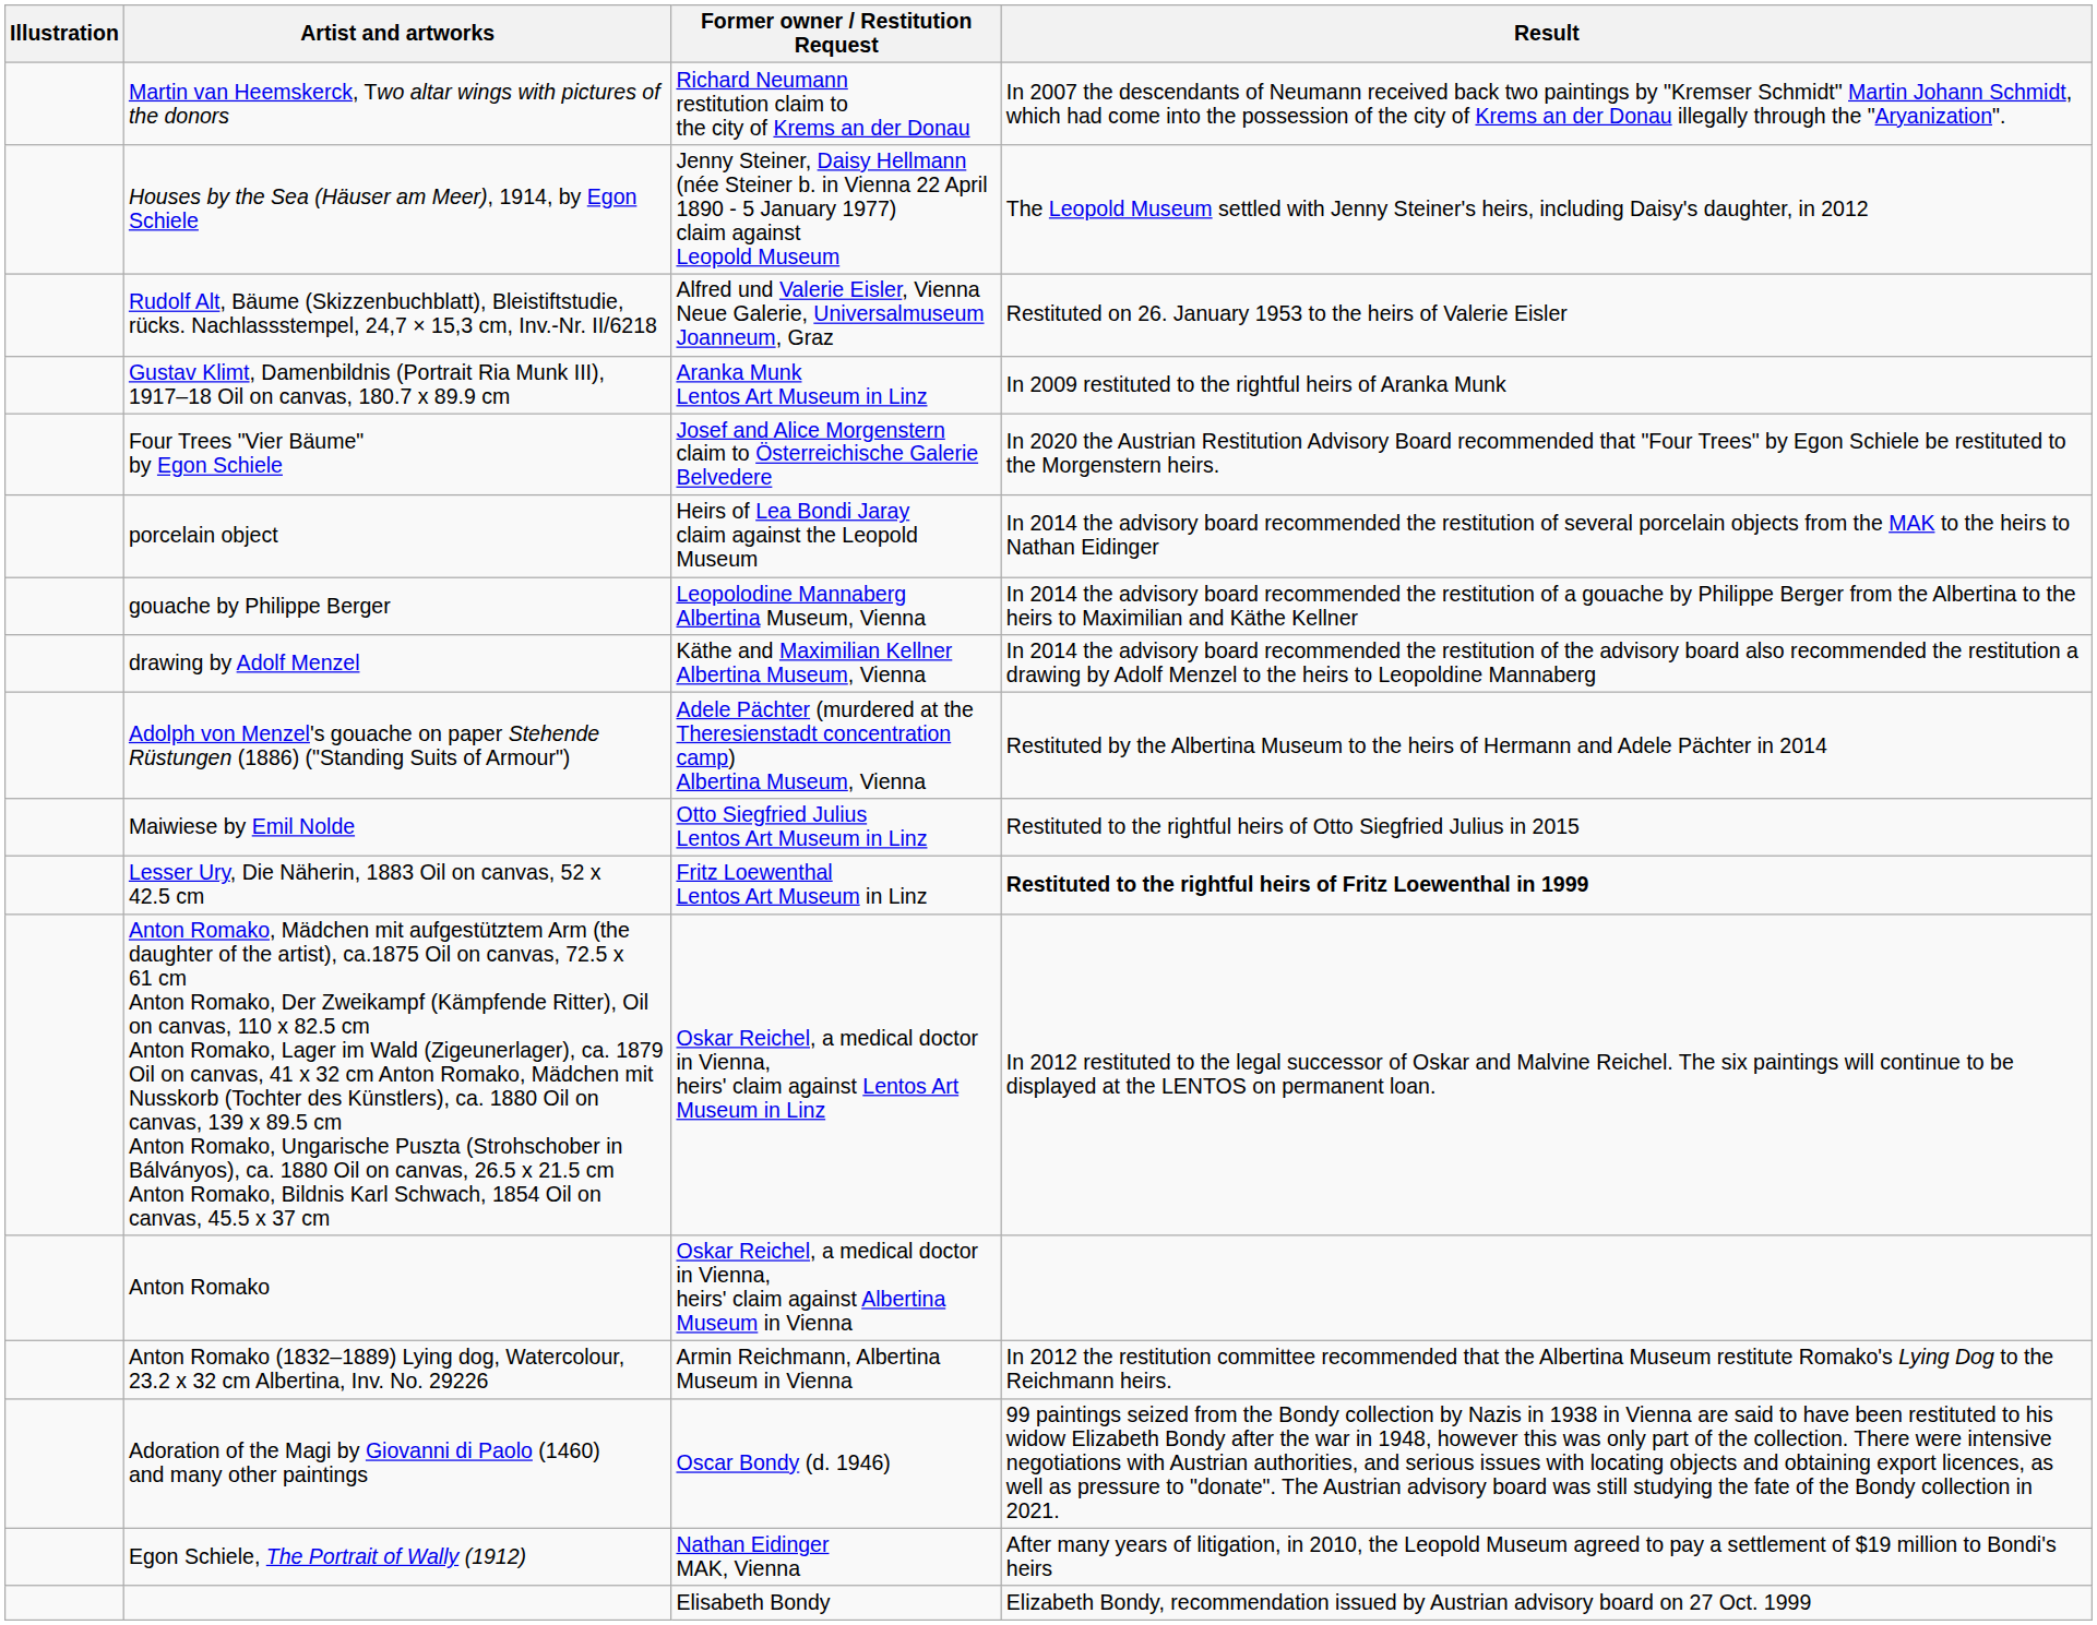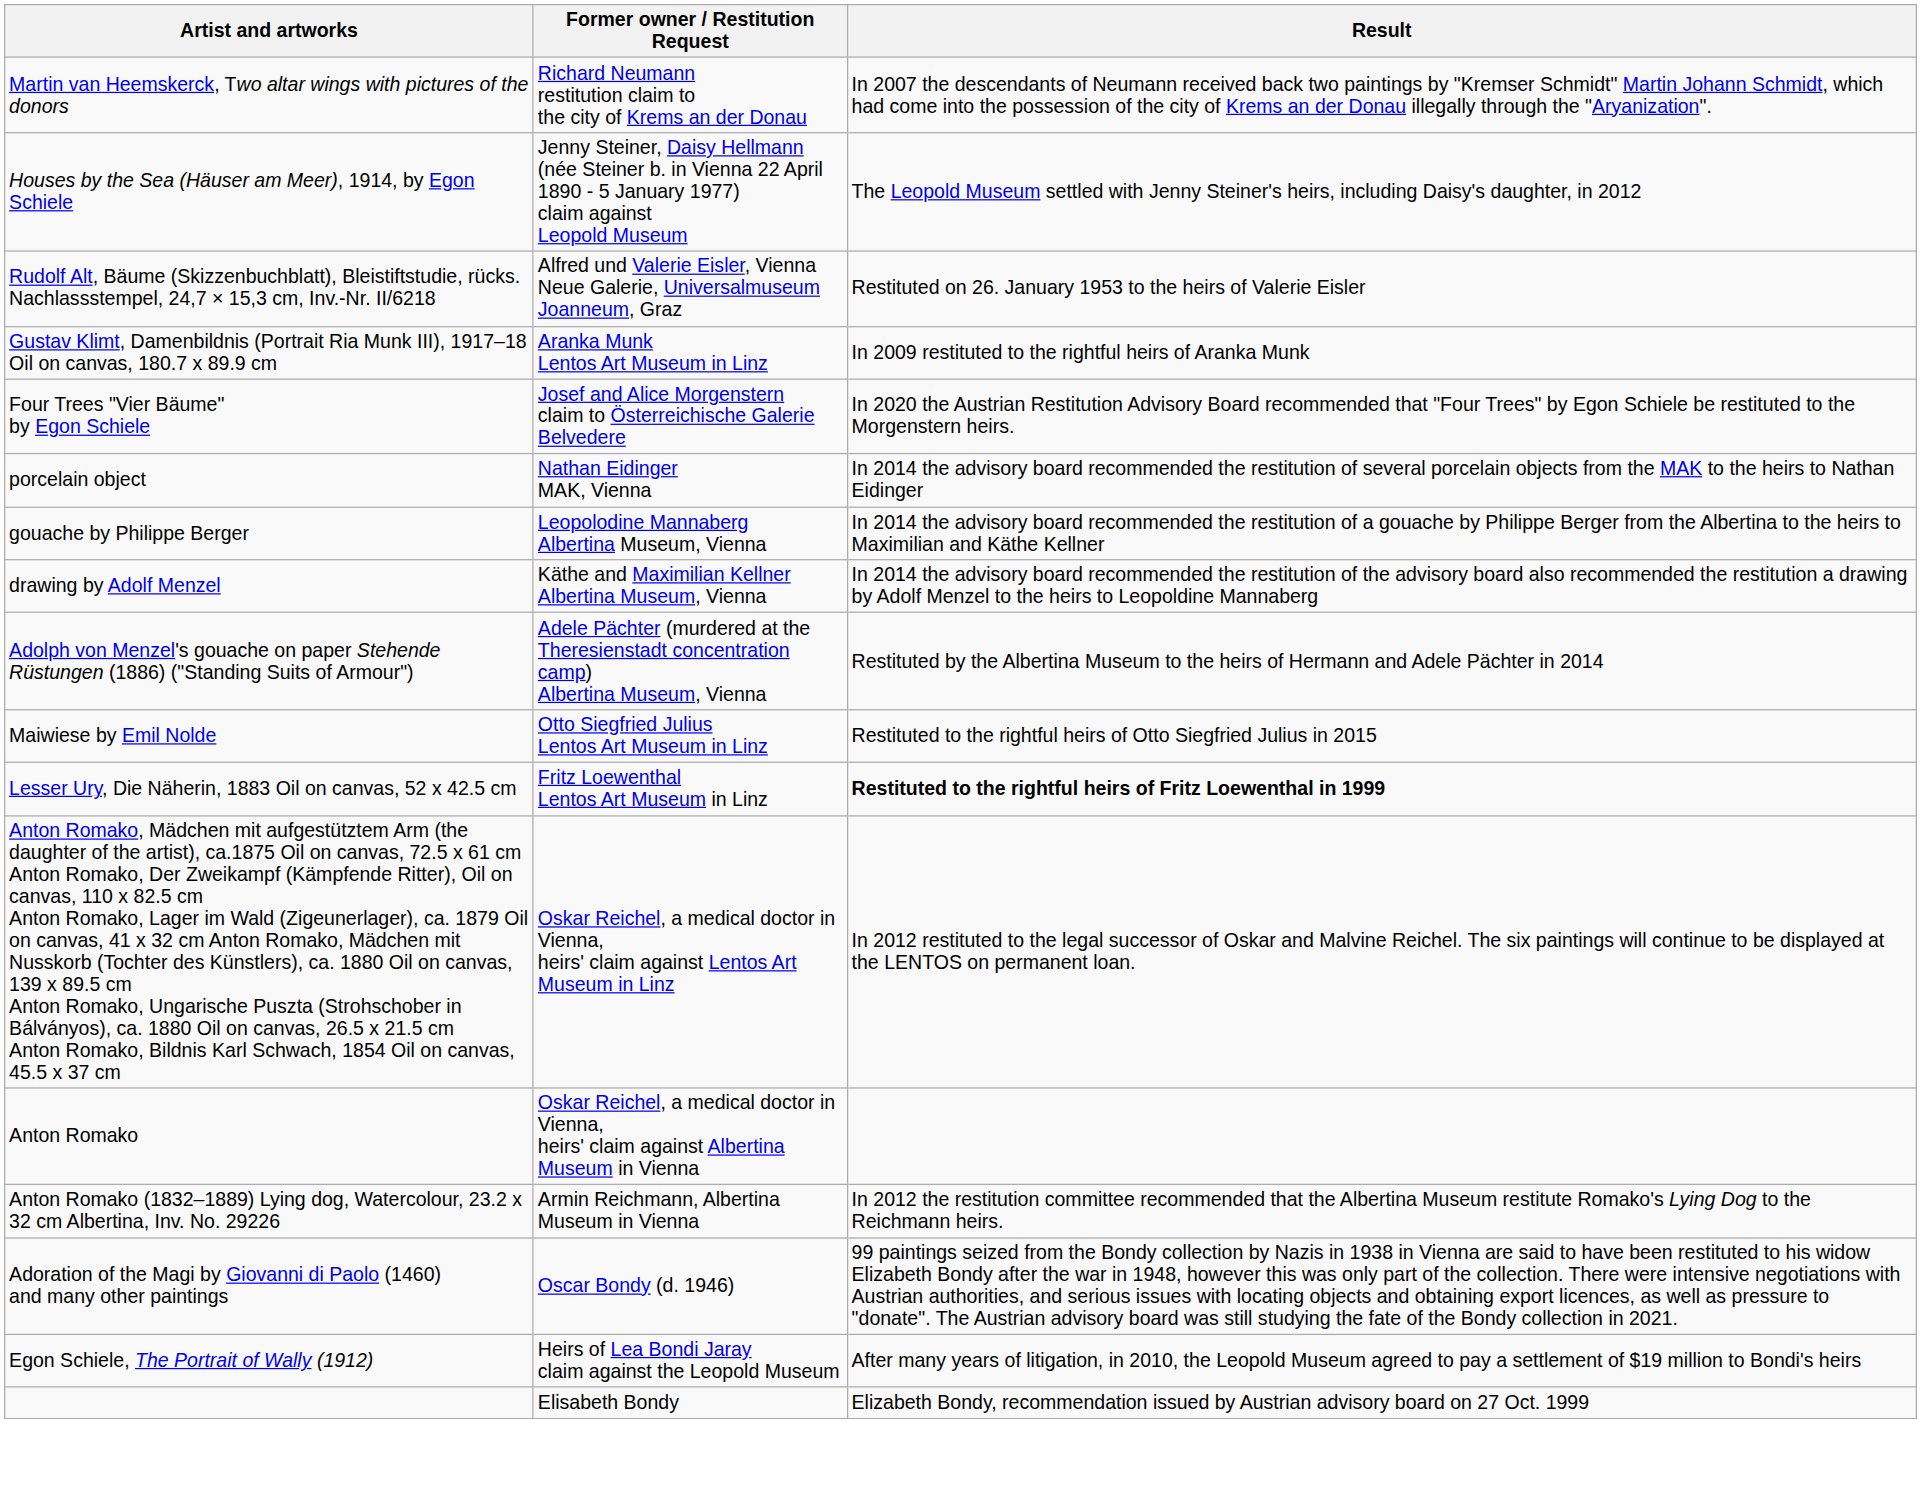- column: Illustration
porcelain object | Former owner / Restitution Request: Heirs of Lea Bondi Jaray claim against the Leopold Museum -> Nathan Eidinger MAK, Vienna
Egon Schiele, The Portrait of Wally (1912) | Former owner / Restitution Request: Nathan Eidinger MAK, Vienna -> Heirs of Lea Bondi Jaray claim against the Leopold Museum
